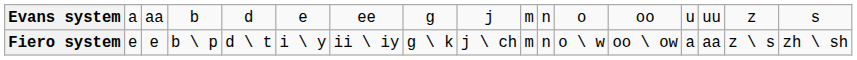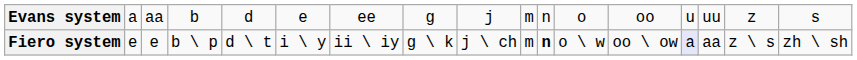Fiero system | column 11: normal -> bold
Fiero system | column 14: no background -> lavender background
